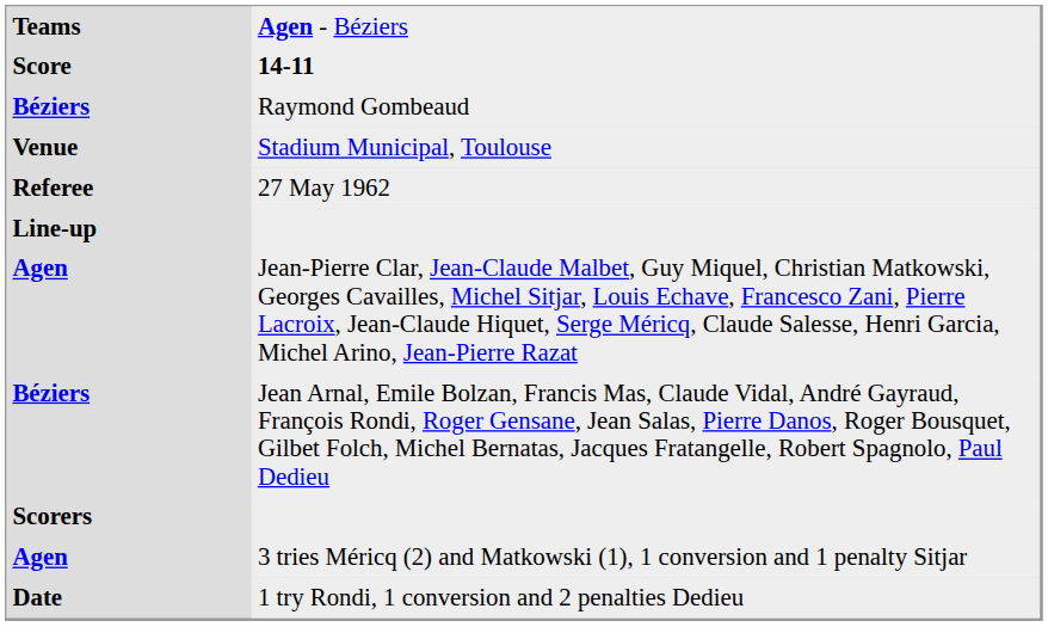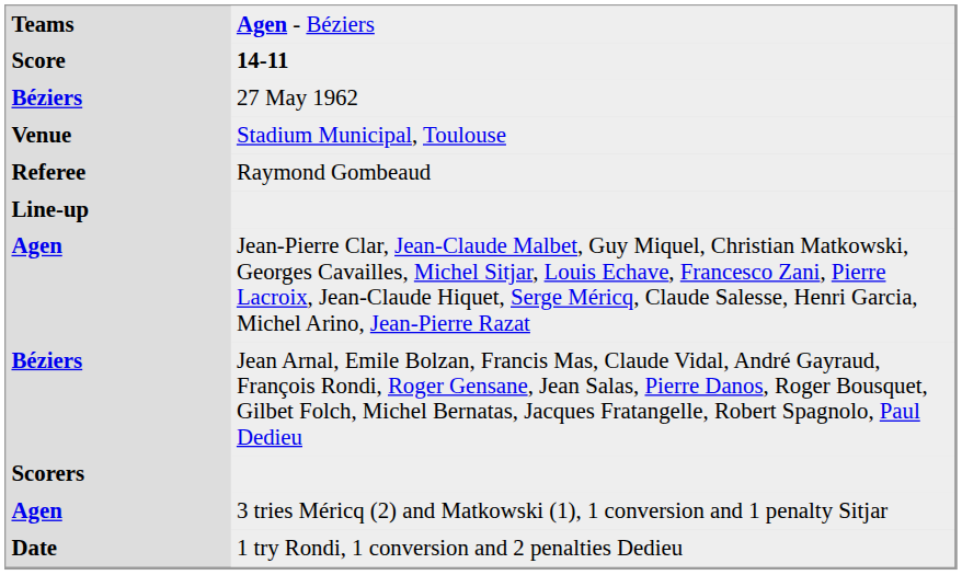row 3 | column 2: Raymond Gombeaud -> 27 May 1962
row 5 | column 2: 27 May 1962 -> Raymond Gombeaud
